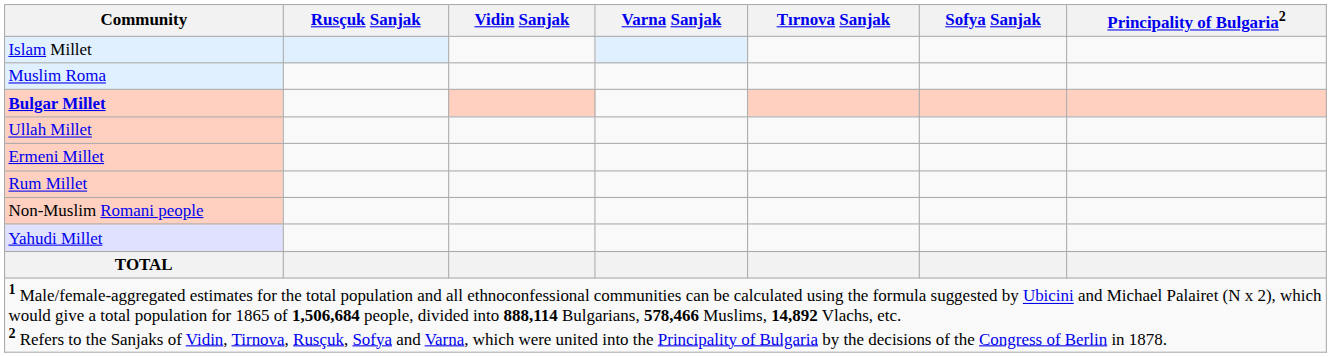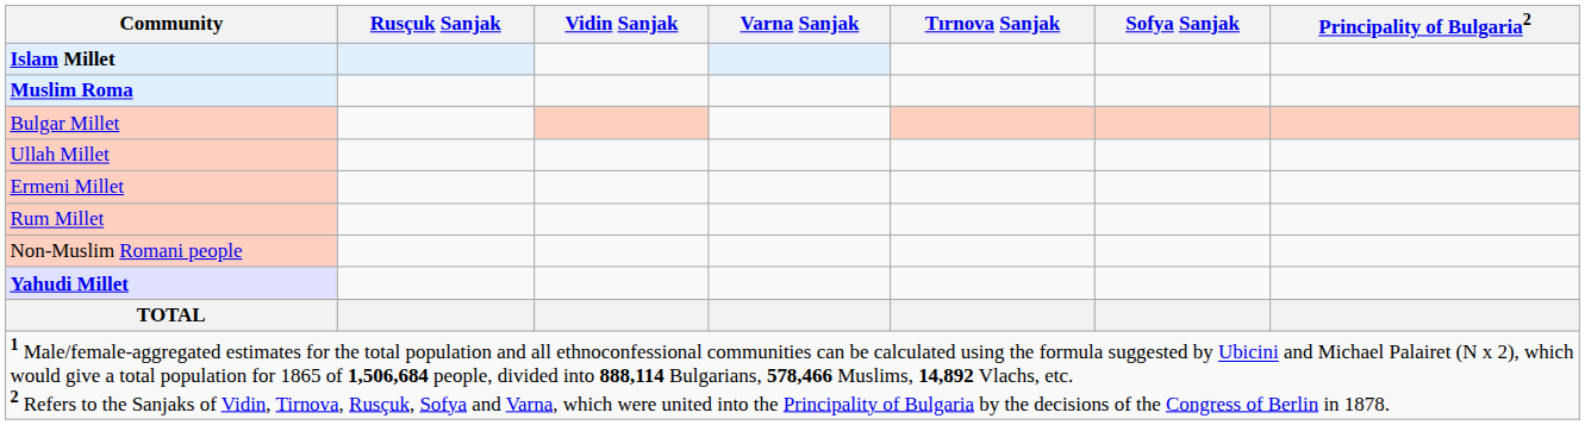Islam Millet | Community: normal -> bold
Muslim Roma | Community: normal -> bold
Bulgar Millet | Community: bold -> normal
Yahudi Millet | Community: normal -> bold
